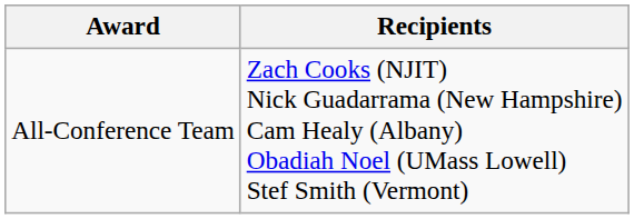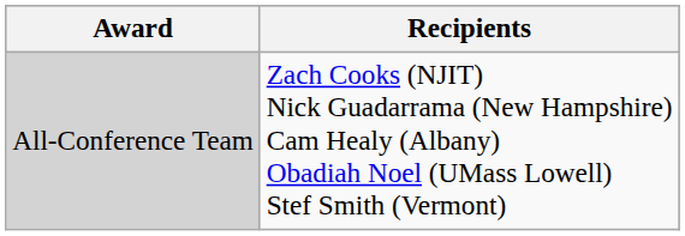row 2 | Award: no background -> lightgrey background
